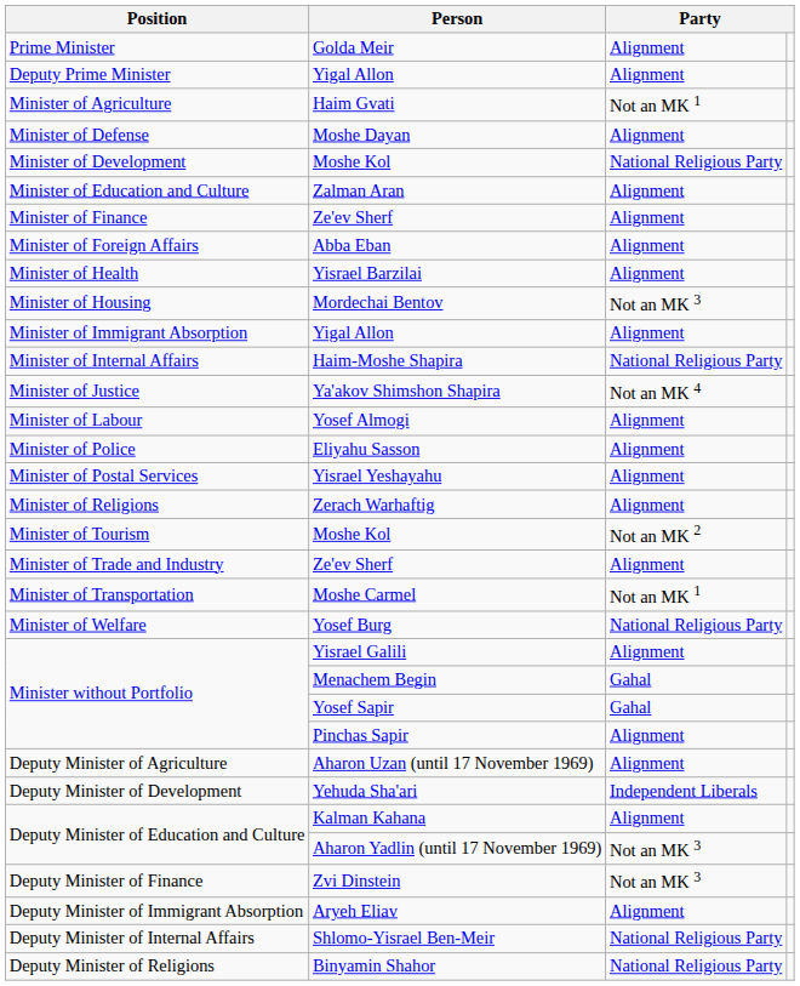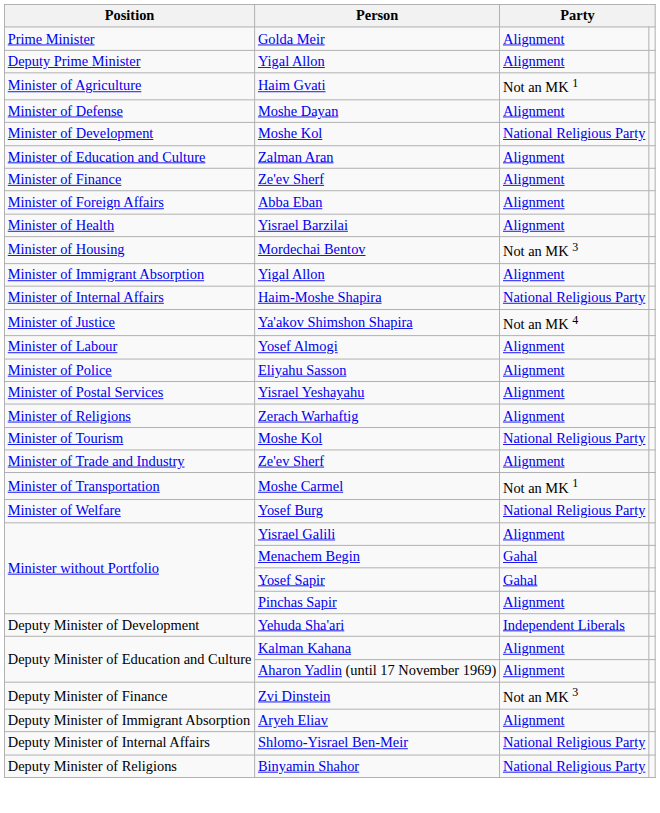Minister of Tourism / Moshe Kol | column 3: Not an MK 2 -> National Religious Party
- row: Deputy Minister of Agriculture | Aharon Uzan (until 17 November 1969) | Alignment
Aharon Yadlin (until 17 November 1969) | column 3: Not an MK 3 -> Alignment
